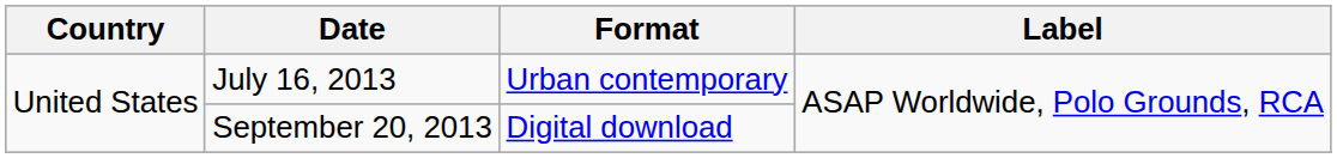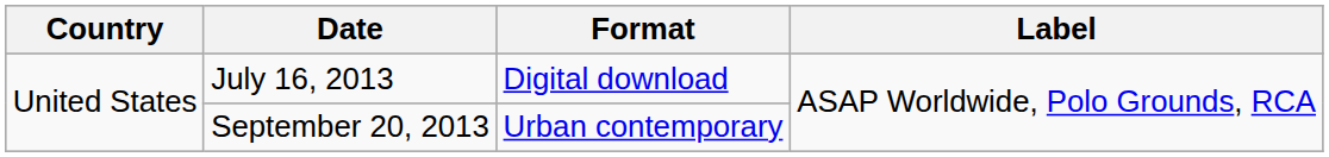July 16, 2013 | Format: Urban contemporary -> Digital download
September 20, 2013 | Format: Digital download -> Urban contemporary
